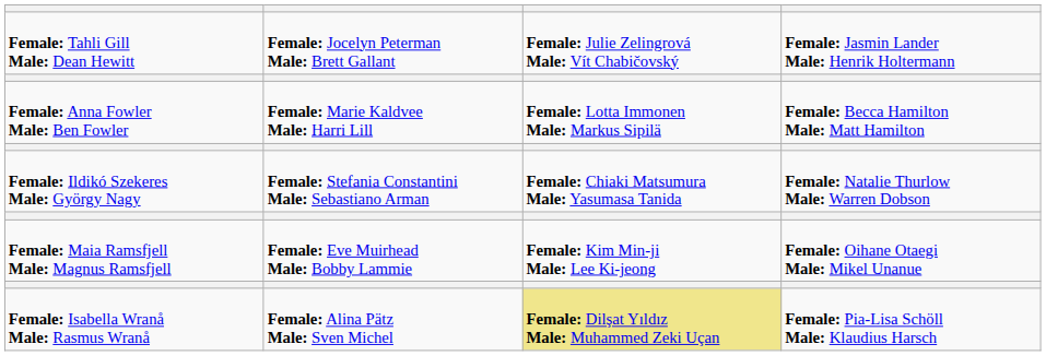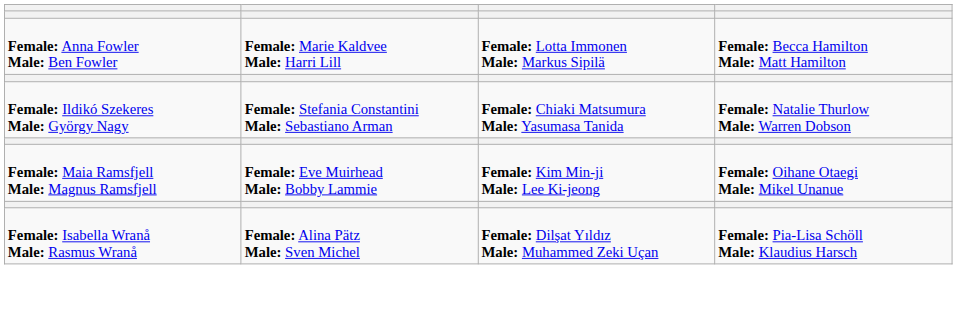- row: Female: Tahli Gill Male: Dean Hewitt | Female: Jocelyn Peterman Male: Brett Gallant | Female: Julie Zelingrová Male: Vít Chabičovský | Female: Jasmin Lander Male: Henrik Holtermann
Female: Isabella Wranå Male: Rasmus Wranå | column 3: khaki background -> no background
